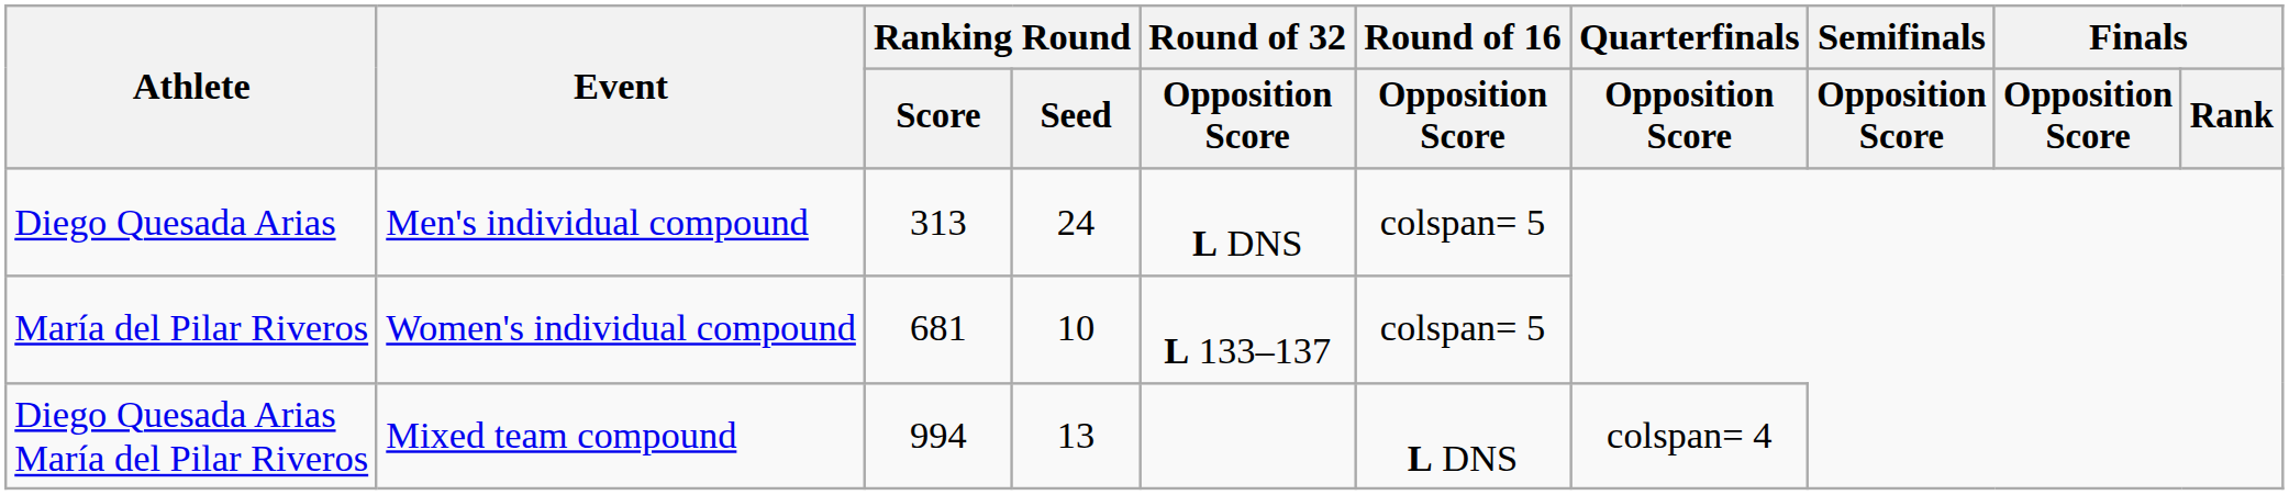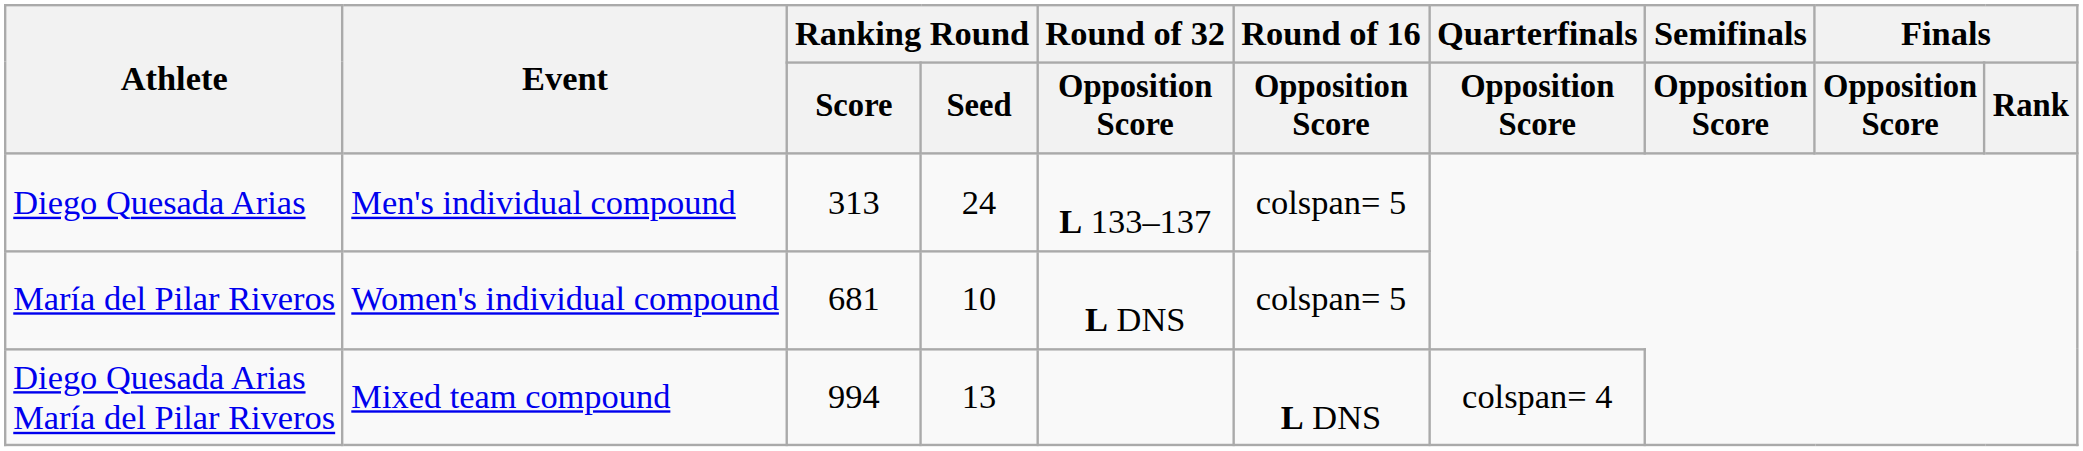Diego Quesada Arias | Round of 32 / Opposition Score: L DNS -> L 133–137
María del Pilar Riveros | Round of 32 / Opposition Score: L 133–137 -> L DNS
